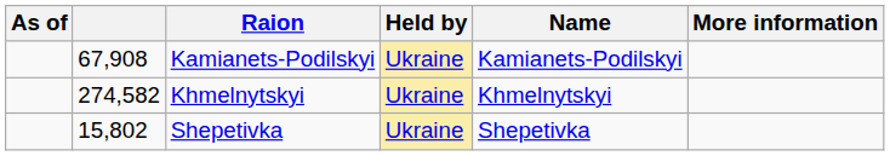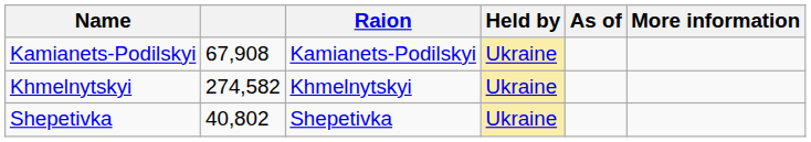columns swapped: Name <-> As of
row 4 | column 2: 15,802 -> 40,802
